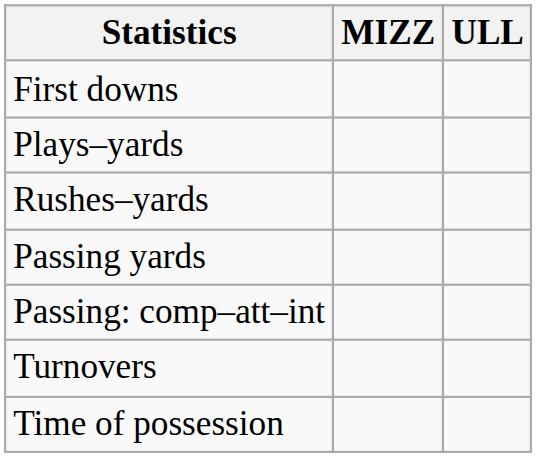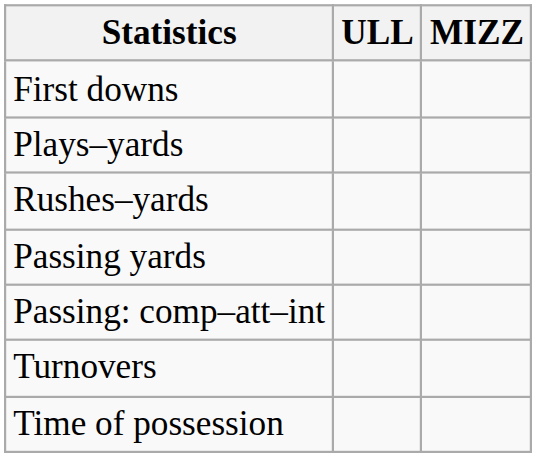columns swapped: ULL <-> MIZZ
